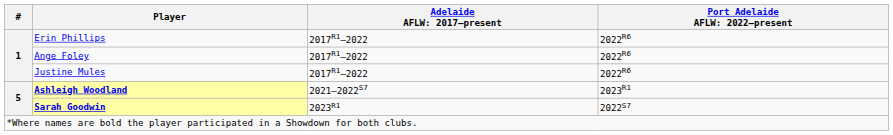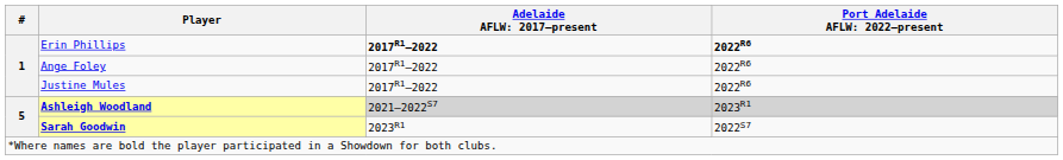Erin Phillips | column 3: normal -> bold
Erin Phillips | column 4: normal -> bold
Ashleigh Woodland | column 3: no background -> lightgrey background
Ashleigh Woodland | column 4: no background -> lightgrey background
